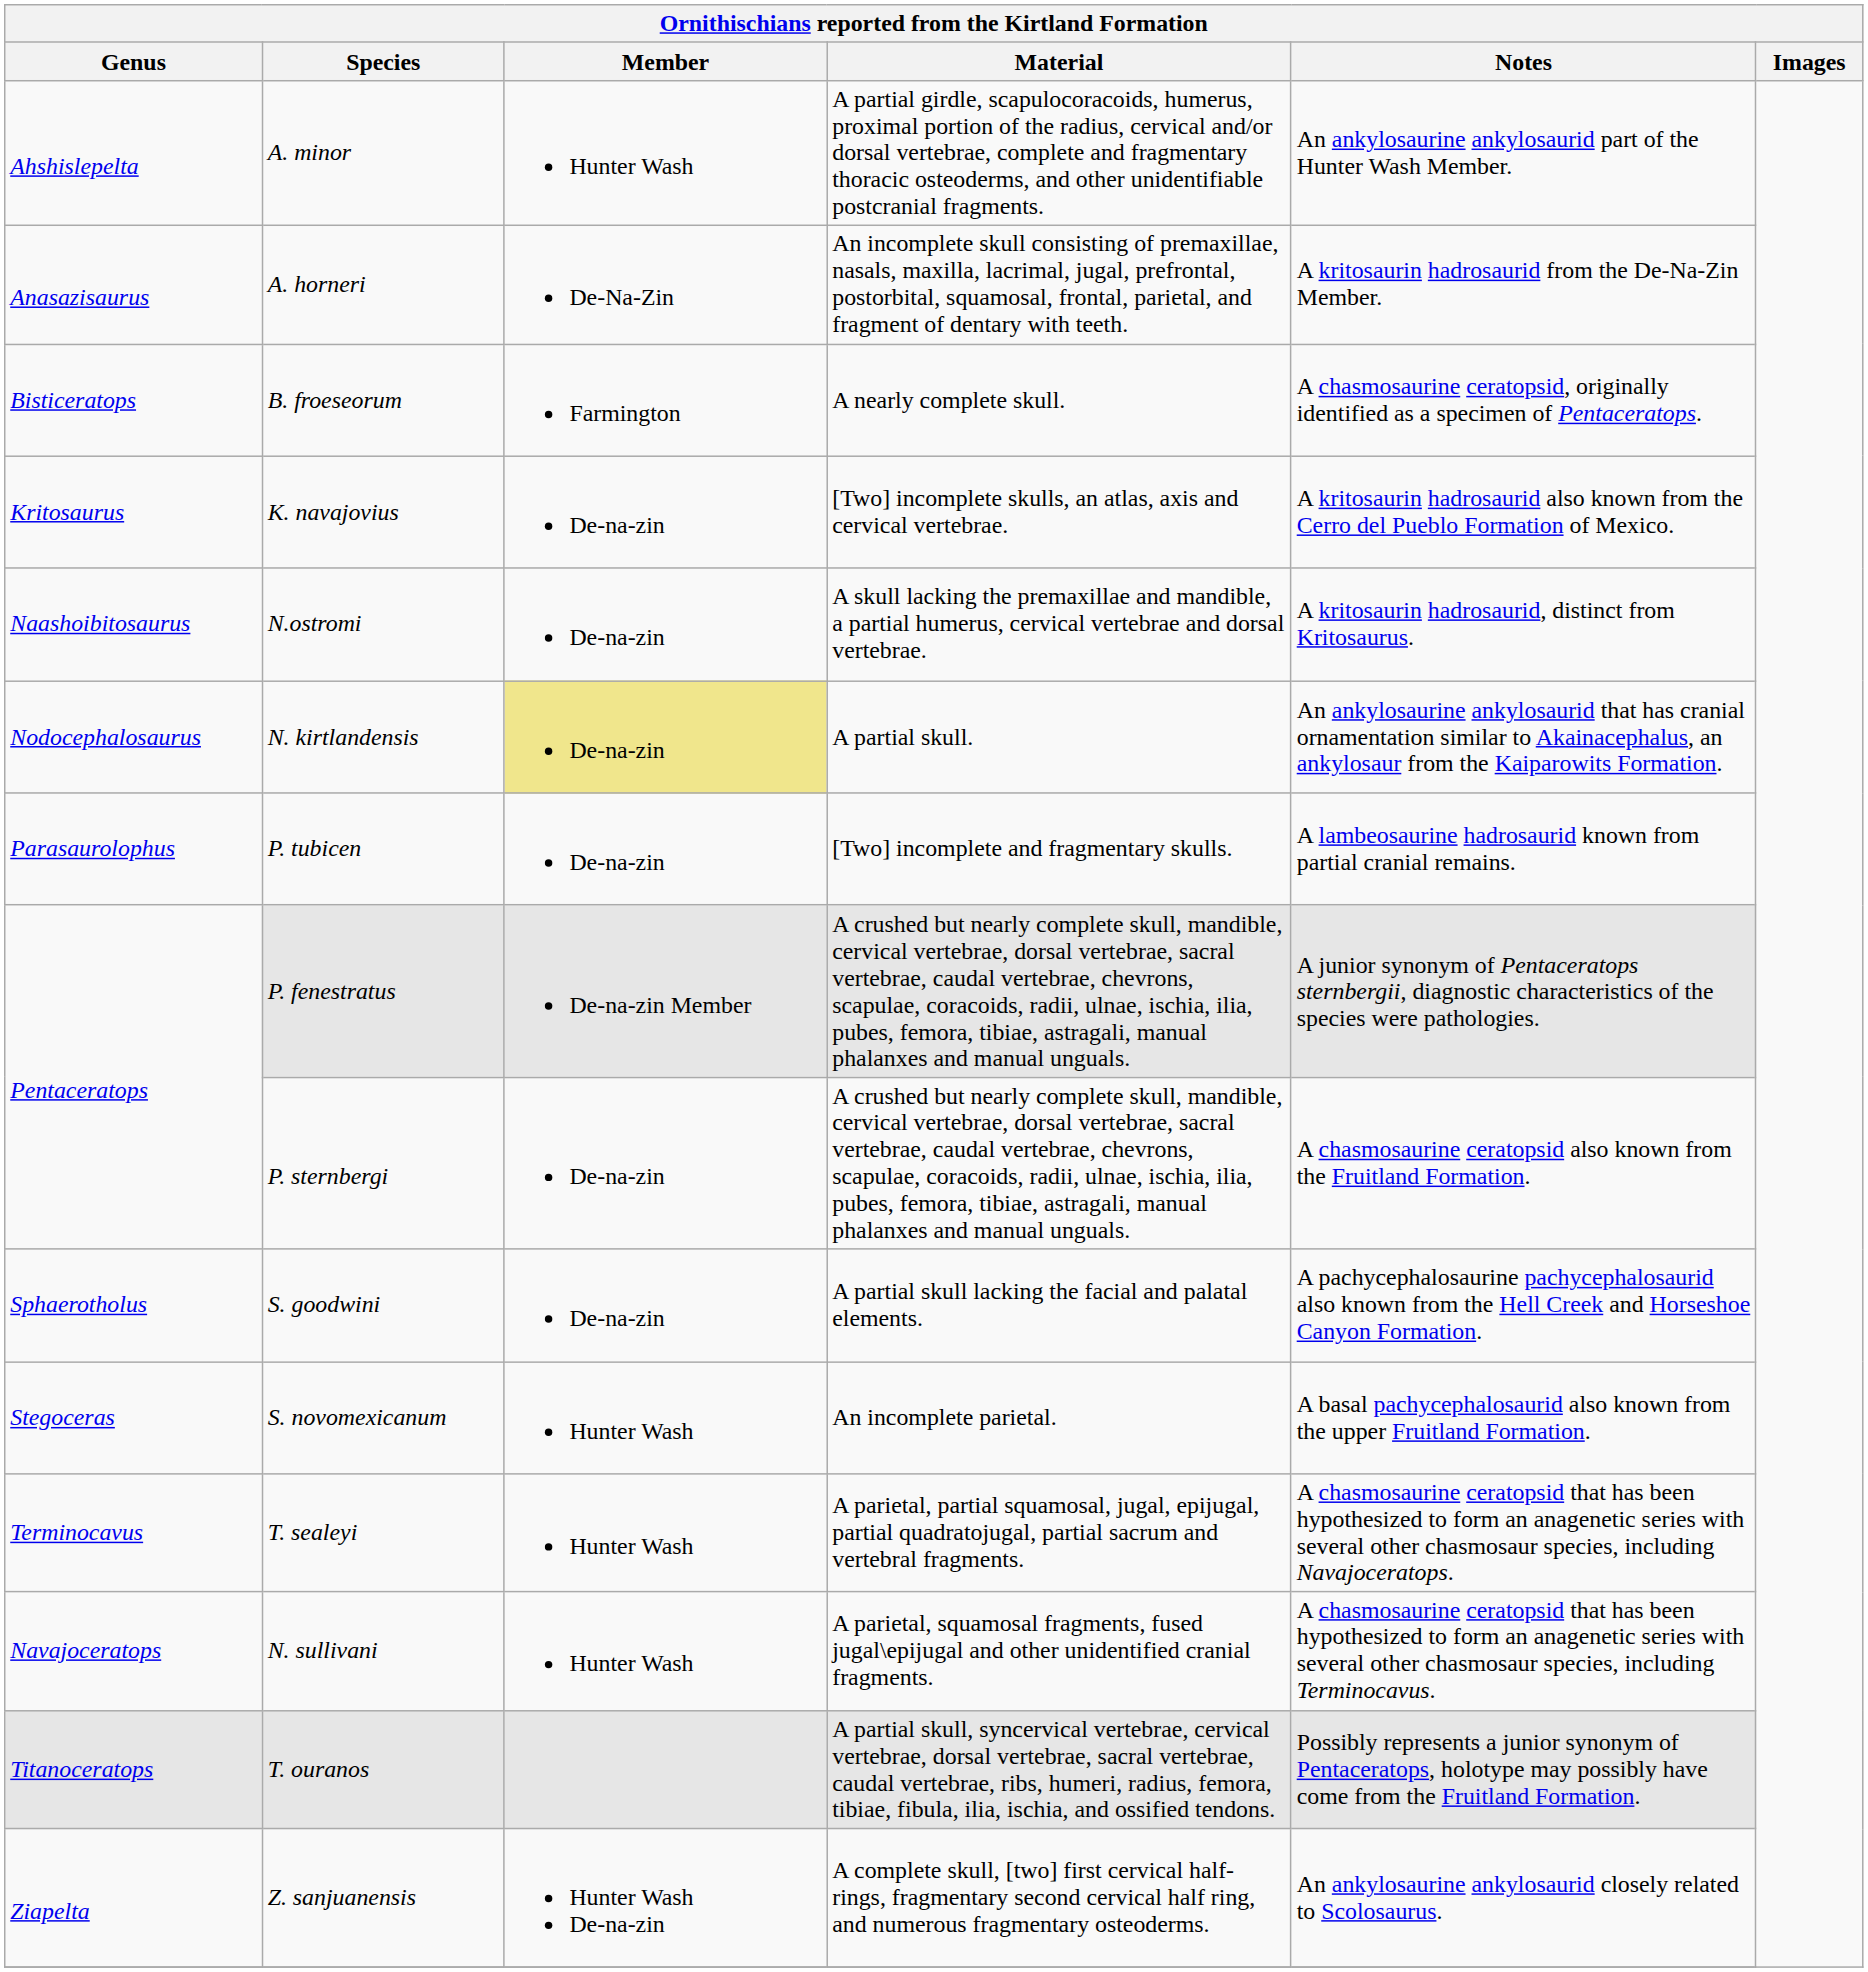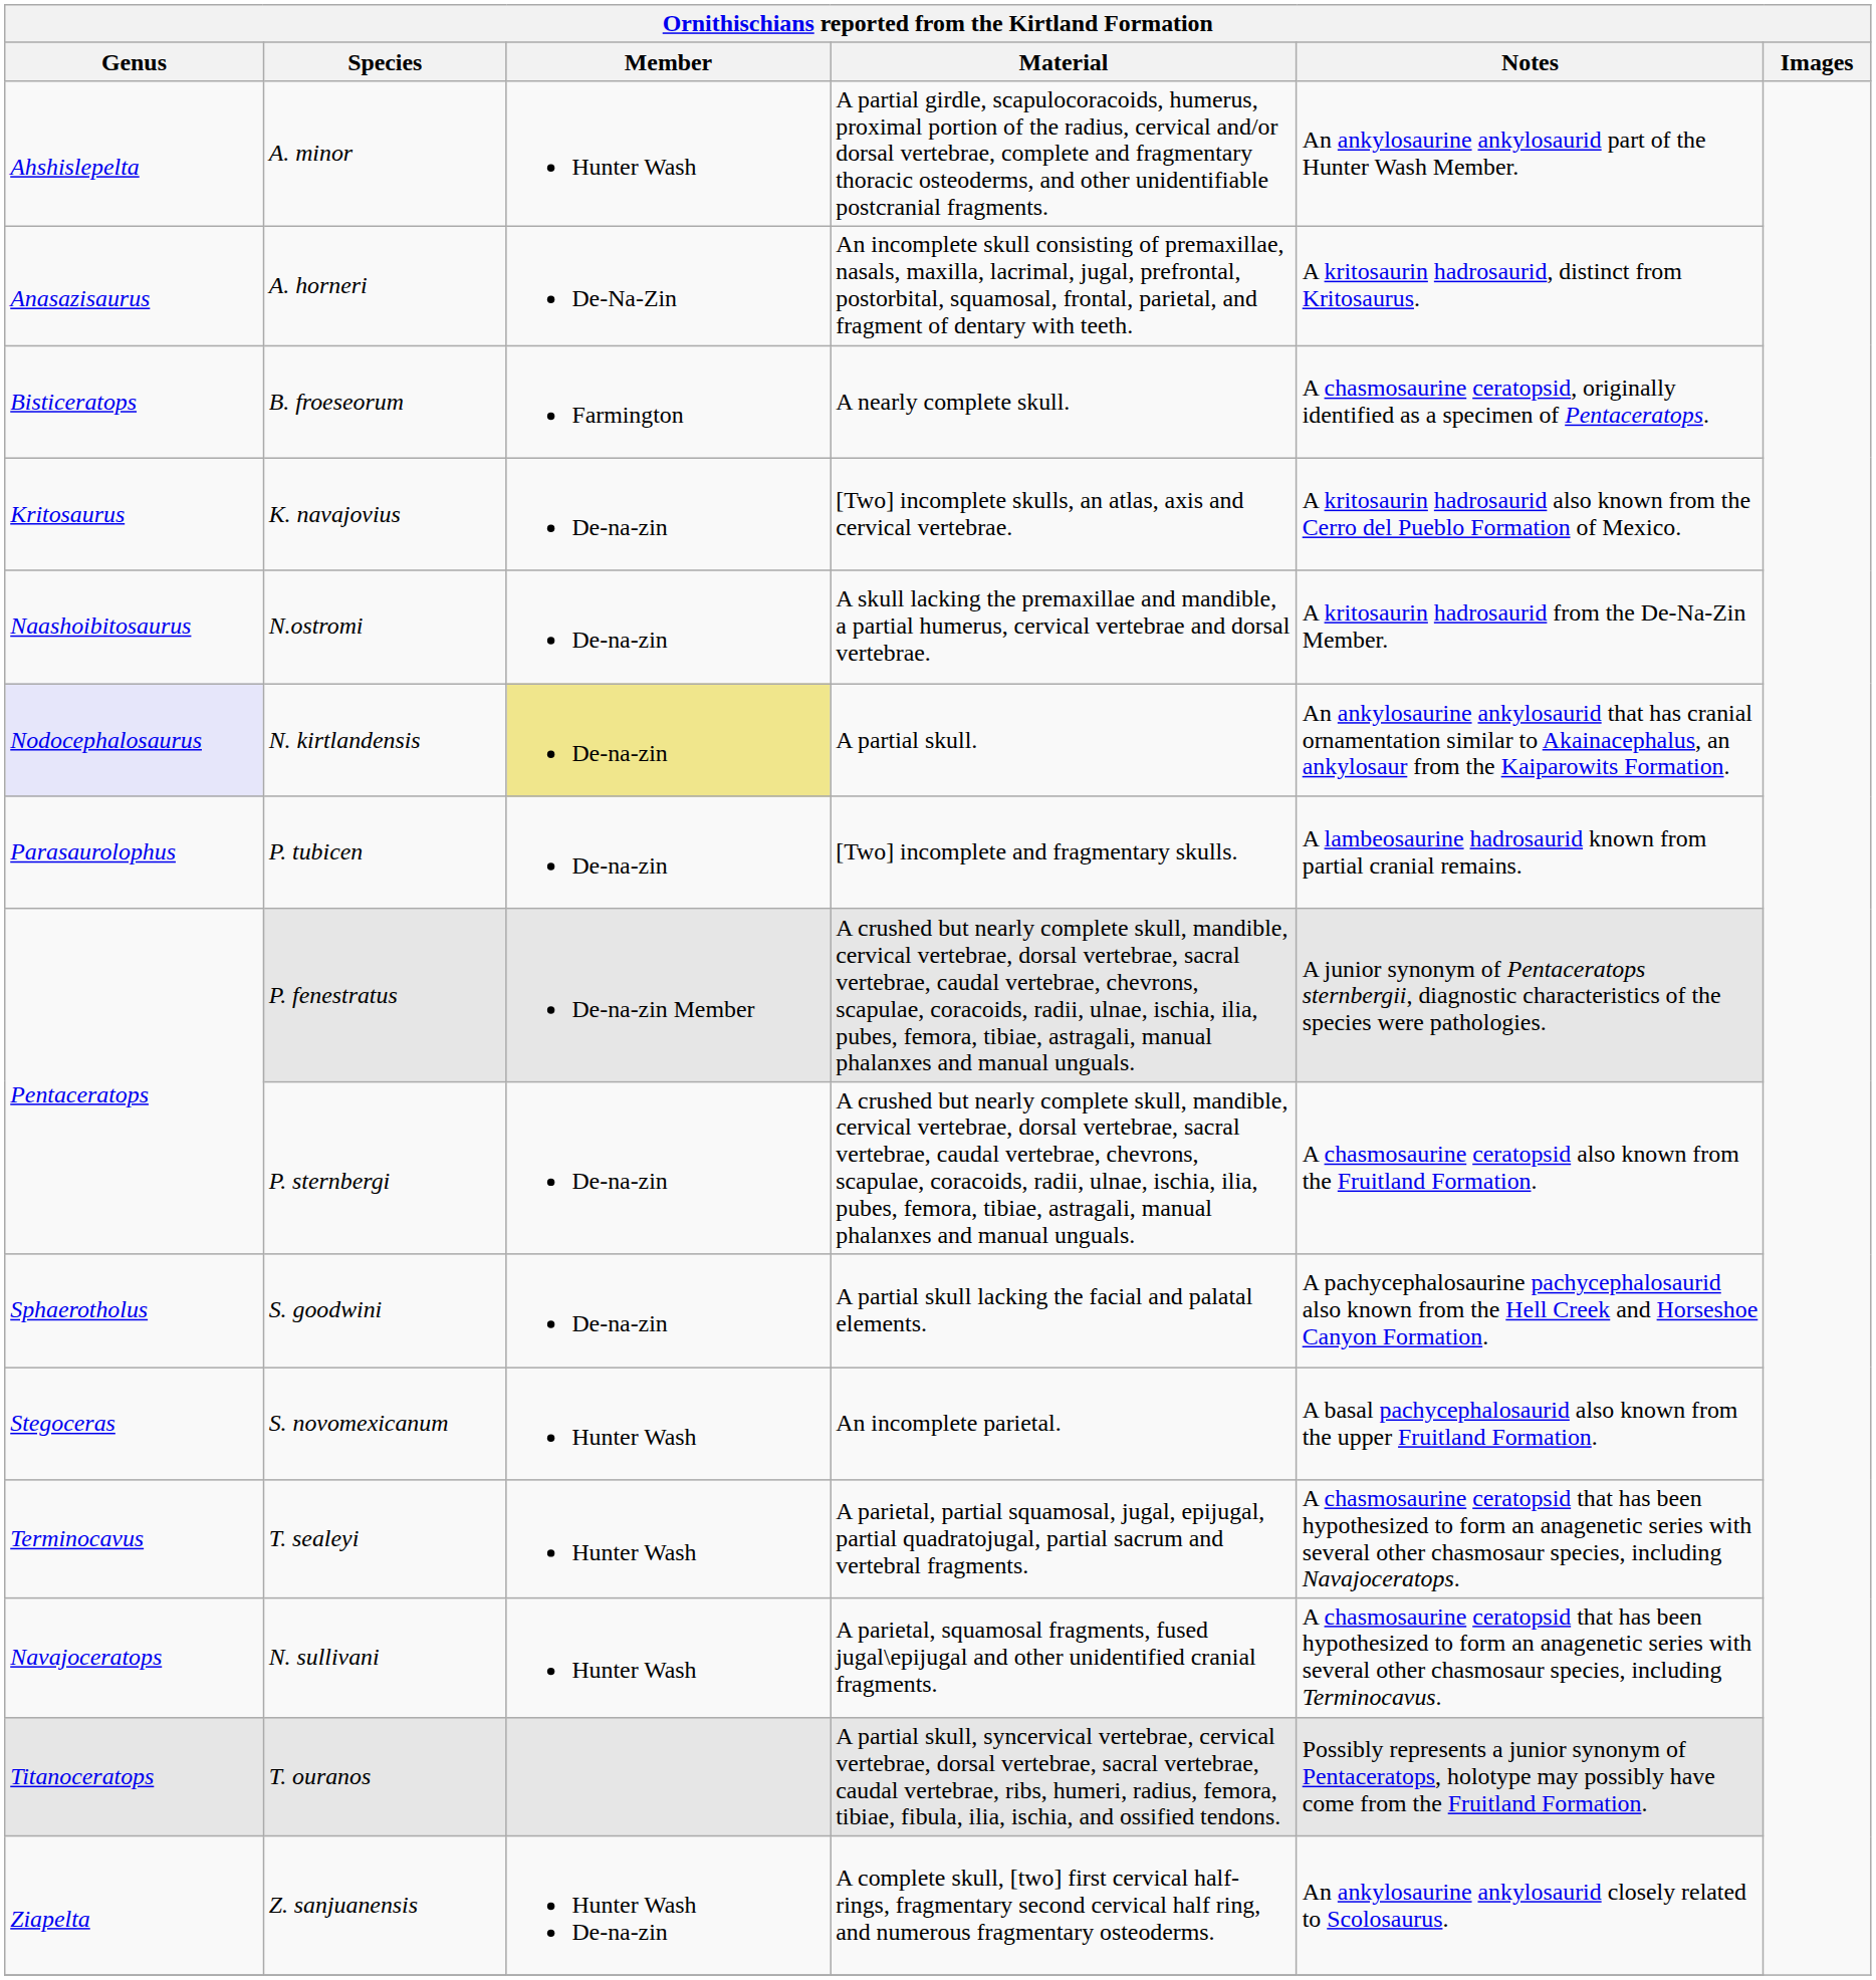A. horneri | Notes: A kritosaurin hadrosaurid from the De-Na-Zin Member. -> A kritosaurin hadrosaurid, distinct from Kritosaurus.
N.ostromi | Notes: A kritosaurin hadrosaurid, distinct from Kritosaurus. -> A kritosaurin hadrosaurid from the De-Na-Zin Member.
N. kirtlandensis | Genus: no background -> lavender background
